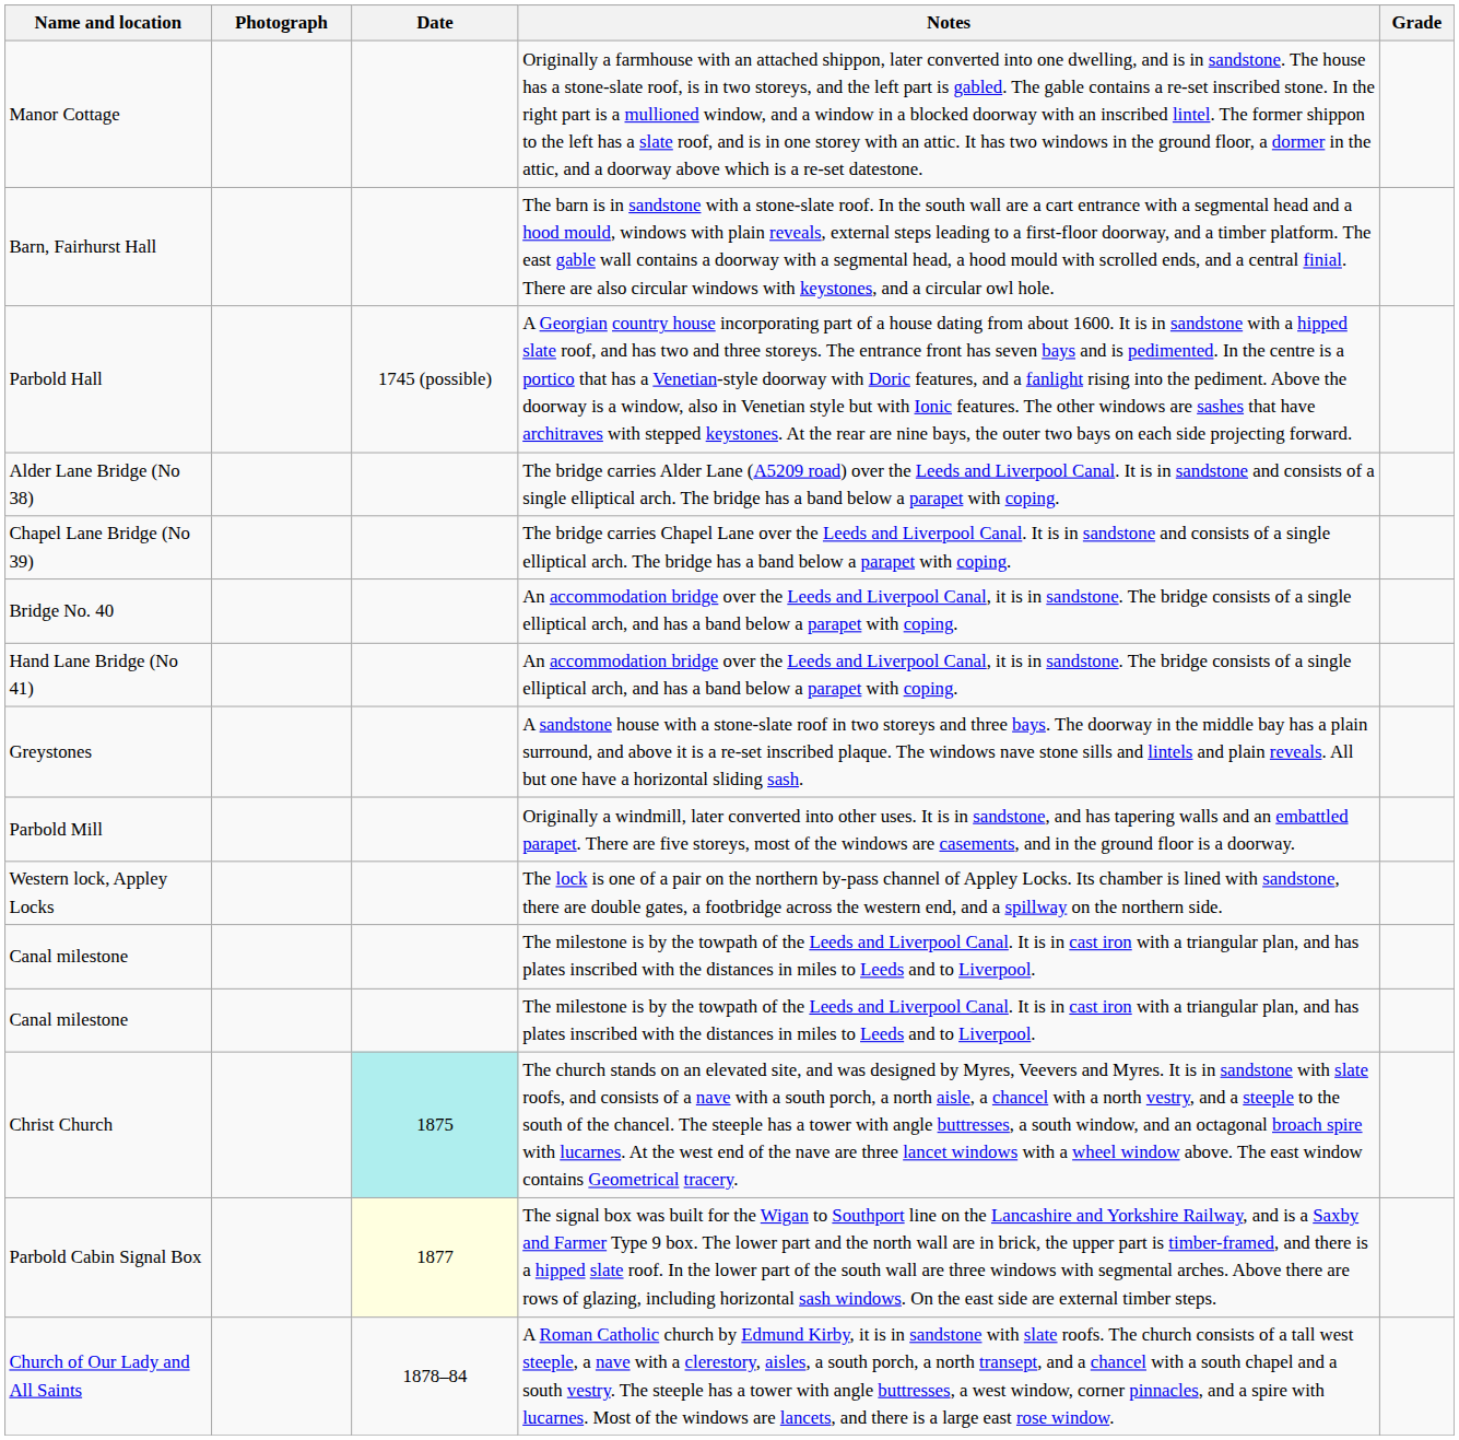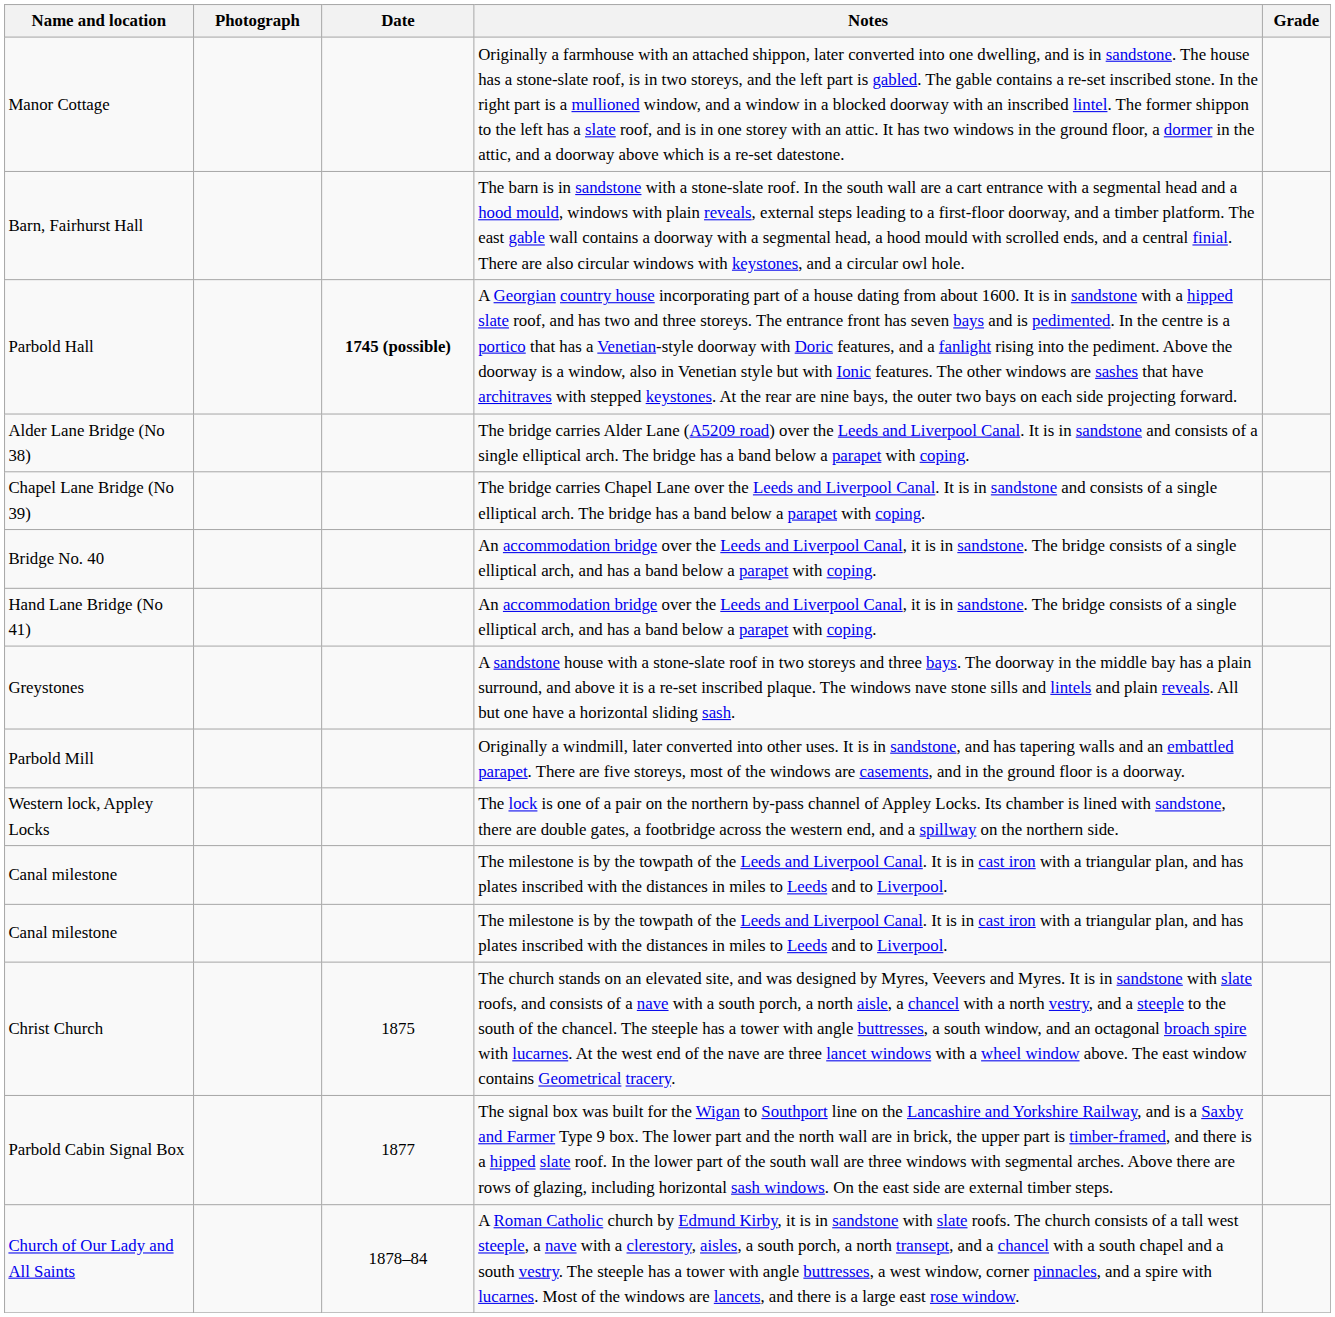Parbold Hall | Date: normal -> bold
Christ Church | Date: paleturquoise background -> no background
Parbold Cabin Signal Box | Date: lightyellow background -> no background
